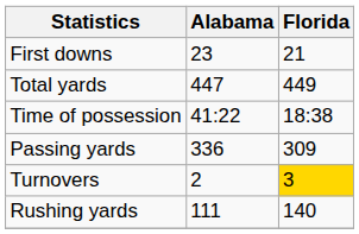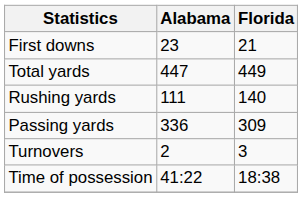rows swapped: Rushing yards <-> Time of possession
Turnovers | Florida: gold background -> no background
